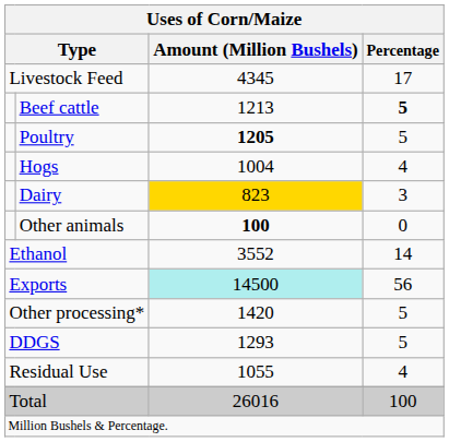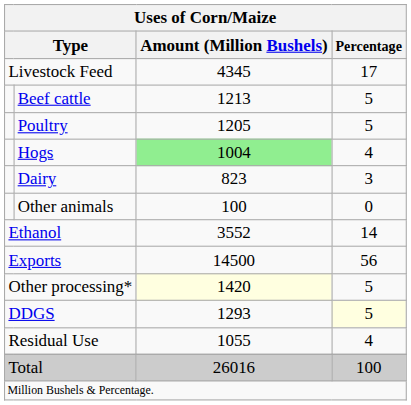Beef cattle | Uses of Corn/Maize / Percentage: bold -> normal
Poultry | Uses of Corn/Maize / Amount (Million Bushels): bold -> normal
Hogs | Uses of Corn/Maize / Amount (Million Bushels): no background -> lightgreen background
Dairy | Uses of Corn/Maize / Amount (Million Bushels): gold background -> no background
Other animals | Uses of Corn/Maize / Amount (Million Bushels): bold -> normal
Exports | Uses of Corn/Maize / Amount (Million Bushels): paleturquoise background -> no background
Other processing* | Uses of Corn/Maize / Amount (Million Bushels): no background -> lightyellow background
DDGS | Uses of Corn/Maize / Percentage: no background -> lightyellow background
